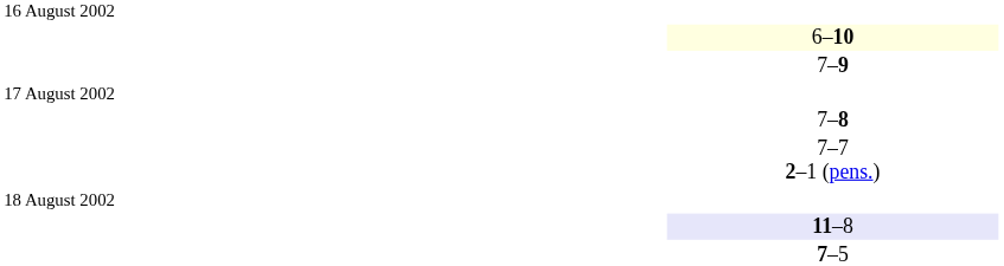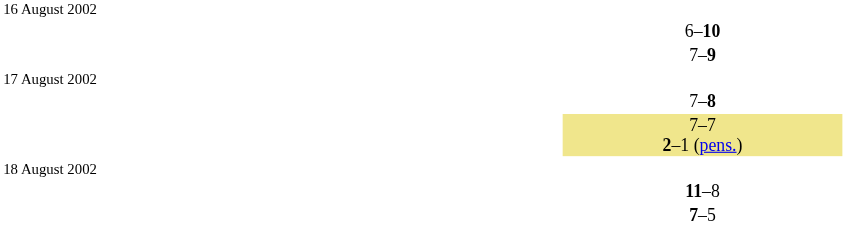6–10 | column 2: lightyellow background -> no background
7–7 2–1 (pens.) | column 2: no background -> khaki background
11–8 | column 2: lavender background -> no background
